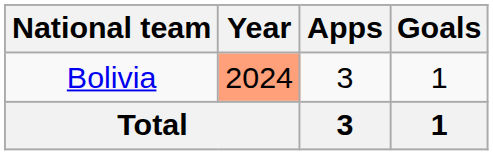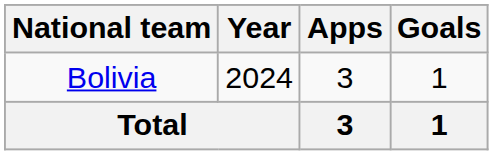Bolivia | Year: lightsalmon background -> no background
